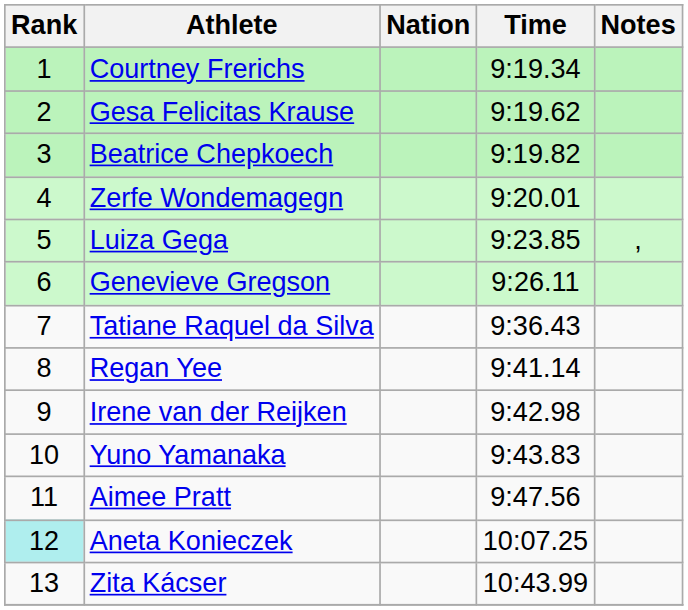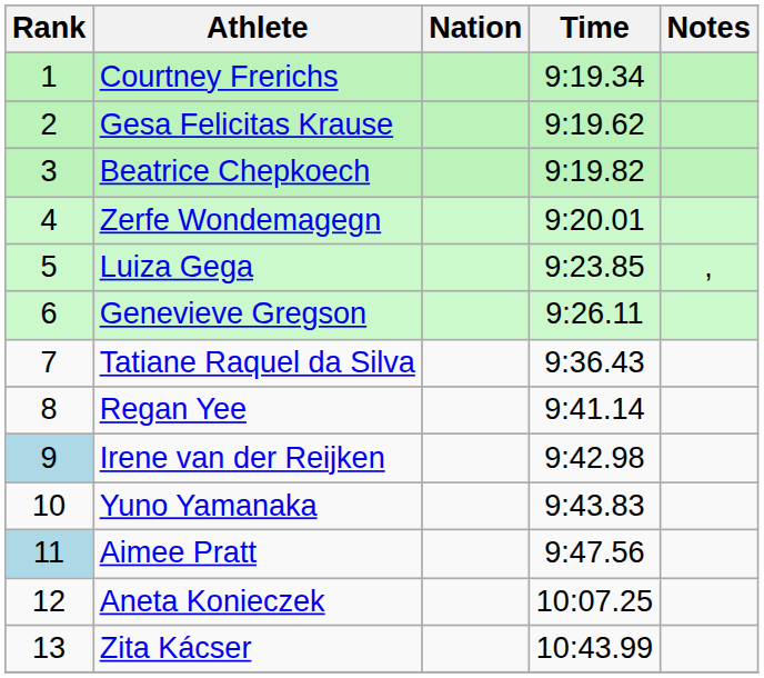Irene van der Reijken | Rank: no background -> lightblue background
Aimee Pratt | Rank: no background -> lightblue background
Aneta Konieczek | Rank: paleturquoise background -> no background
